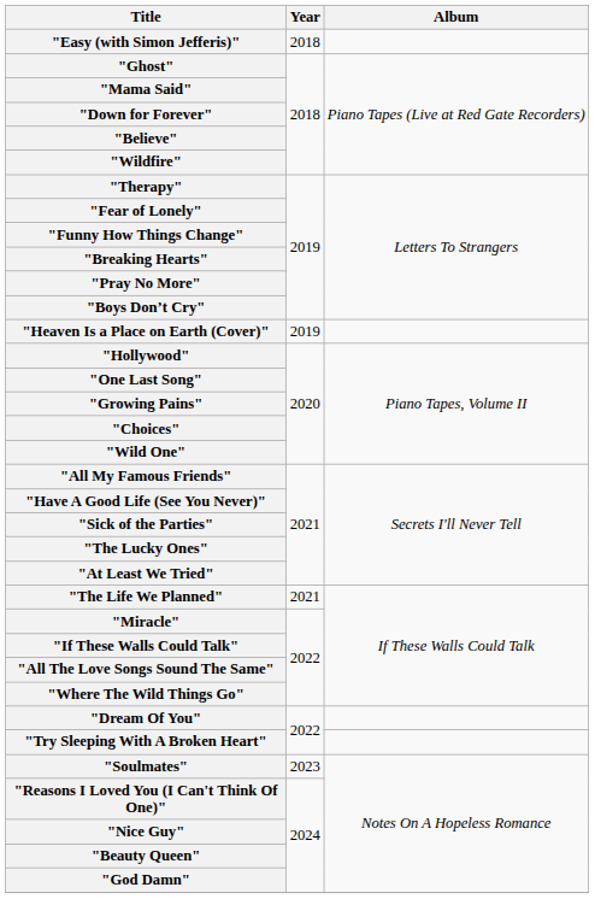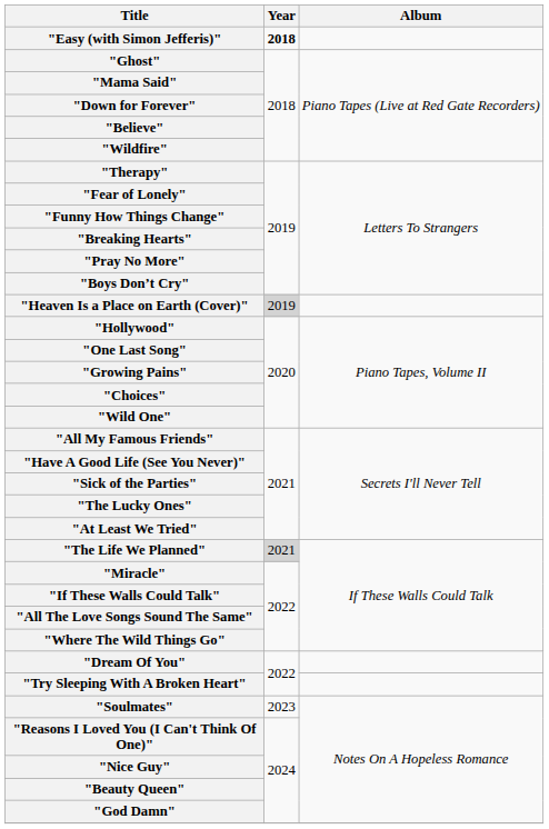"Easy (with Simon Jefferis)" | Year: normal -> bold
"Heaven Is a Place on Earth (Cover)" | Year: no background -> lightgrey background
"The Life We Planned" | Year: no background -> lightgrey background
